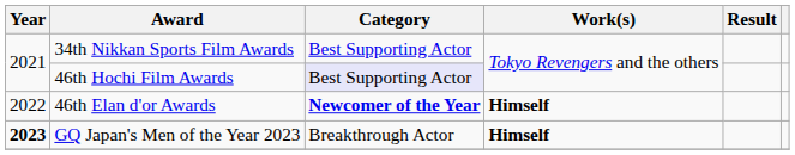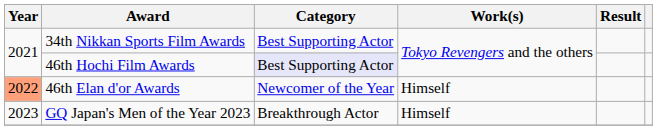46th Elan d'or Awards | Year: no background -> lightsalmon background
46th Elan d'or Awards | Category: bold -> normal
46th Elan d'or Awards | Work(s): bold -> normal
GQ Japan's Men of the Year 2023 | Year: bold -> normal
GQ Japan's Men of the Year 2023 | Work(s): bold -> normal
